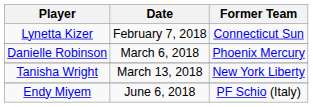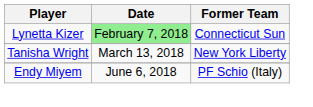Lynetta Kizer | Date: no background -> lightgreen background
- row: Danielle Robinson | March 6, 2018 | Phoenix Mercury
